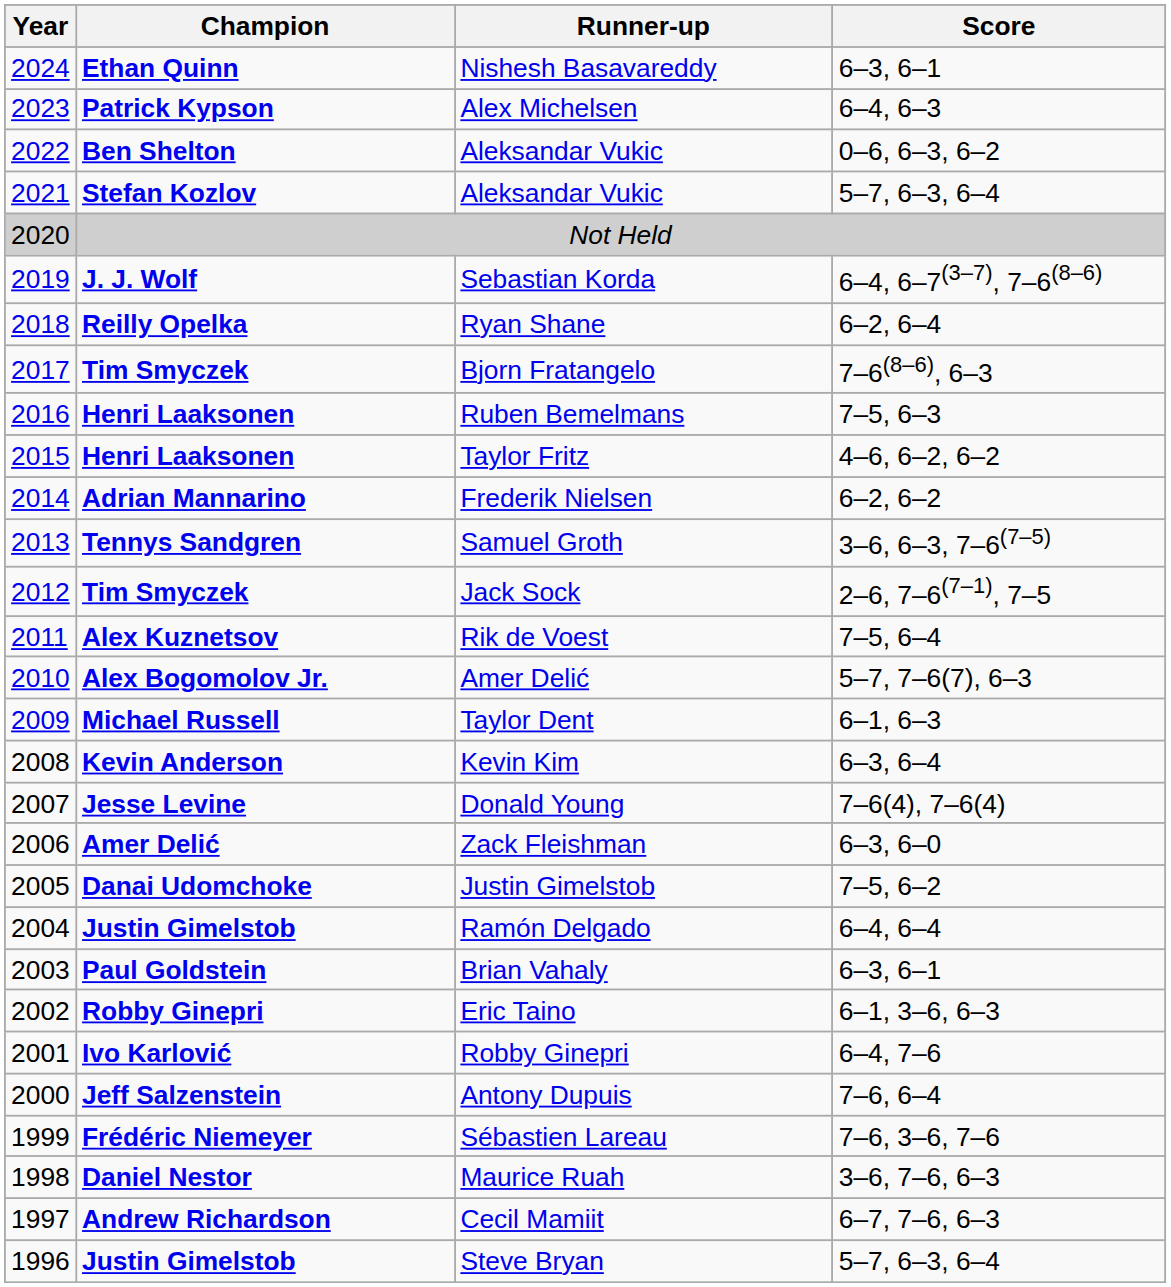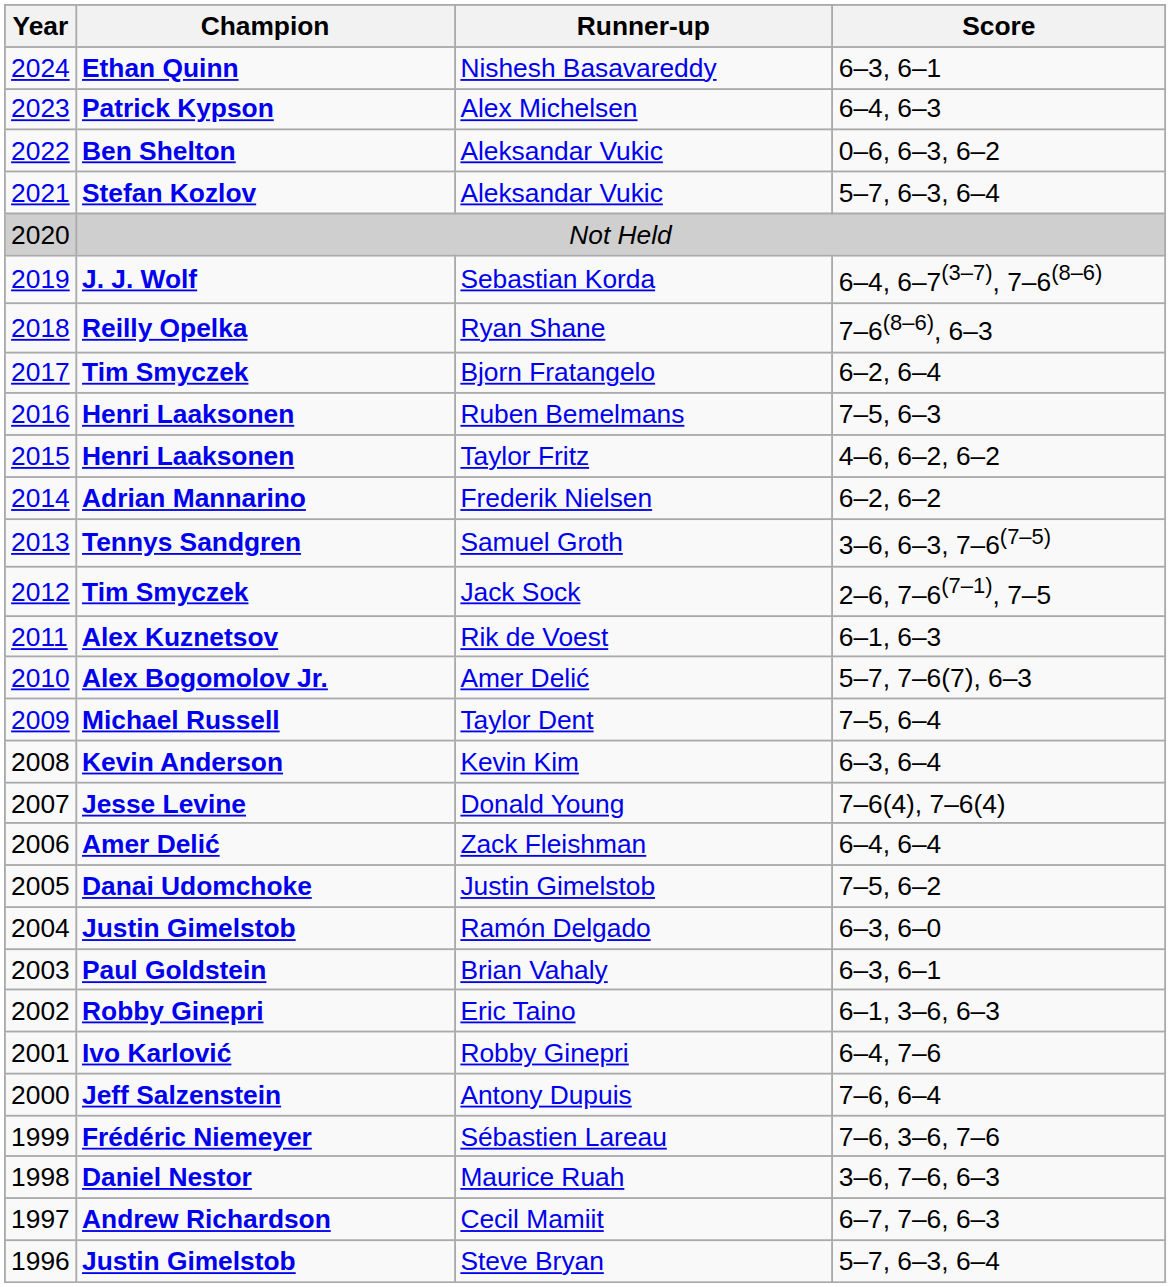Ryan Shane | Score: 6–2, 6–4 -> 7–6(8–6), 6–3
Bjorn Fratangelo | Score: 7–6(8–6), 6–3 -> 6–2, 6–4
Rik de Voest | Score: 7–5, 6–4 -> 6–1, 6–3
Taylor Dent | Score: 6–1, 6–3 -> 7–5, 6–4
Zack Fleishman | Score: 6–3, 6–0 -> 6–4, 6–4
Ramón Delgado | Score: 6–4, 6–4 -> 6–3, 6–0
